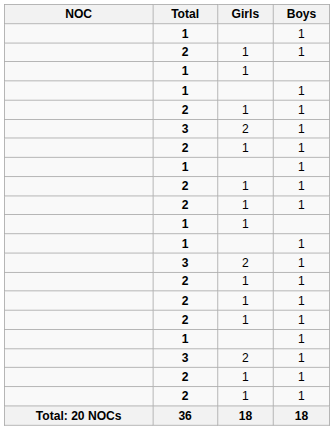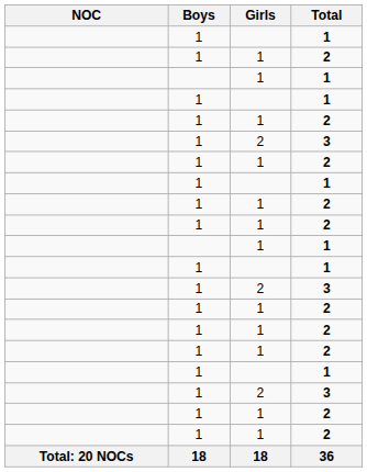columns swapped: Boys <-> Total
